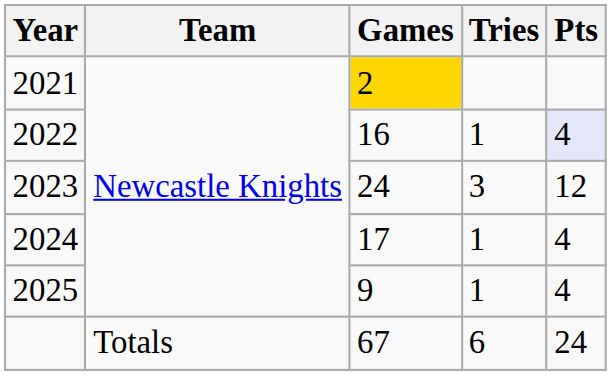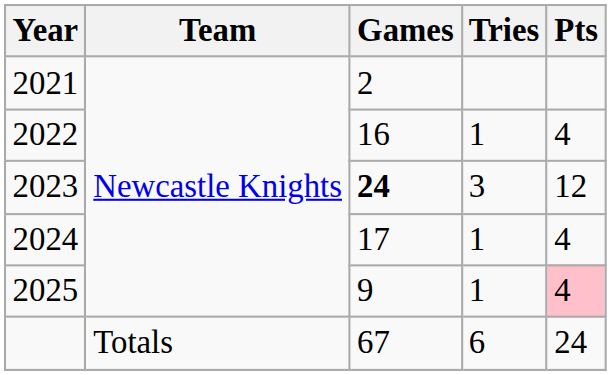2021 | Games: gold background -> no background
2022 | Pts: lavender background -> no background
2023 | Games: normal -> bold
2025 | Pts: no background -> pink background
